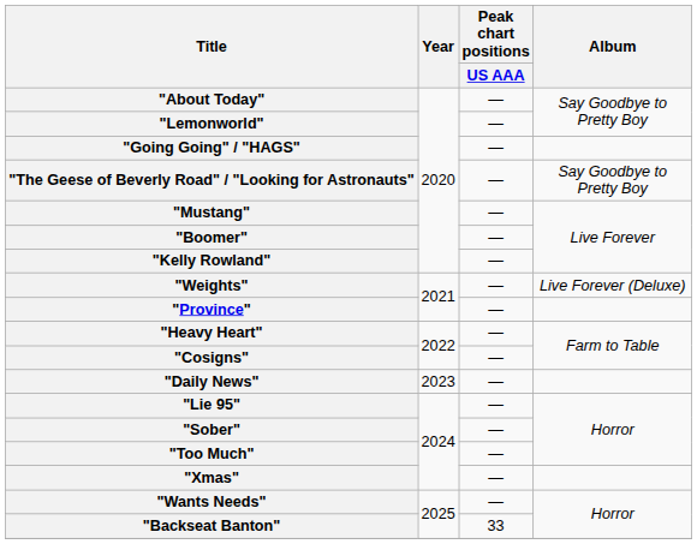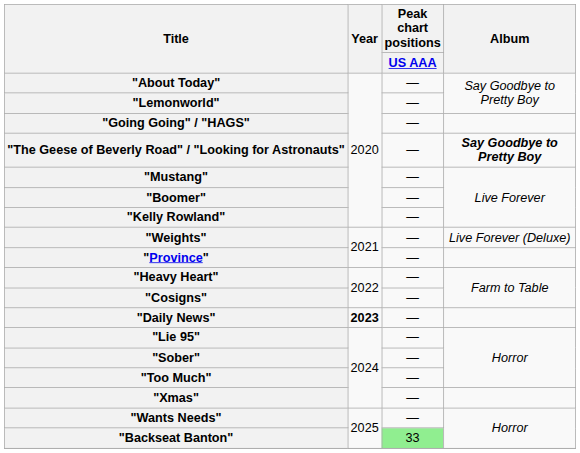"The Geese of Beverly Road" / "Looking for Astronauts" | Album: normal -> bold
"Daily News" | Year: normal -> bold
"Backseat Banton" | Peak chart positions / US AAA: no background -> lightgreen background
